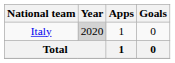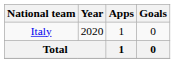Italy | Year: lightgrey background -> no background
